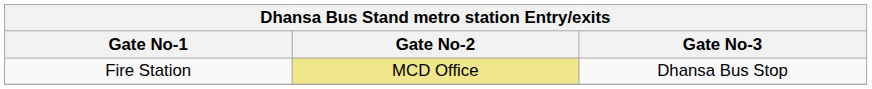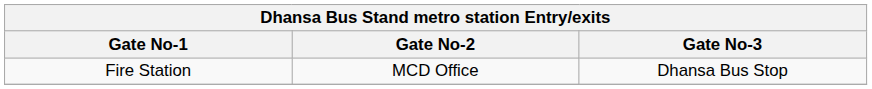Fire Station | Gate No-2: khaki background -> no background
